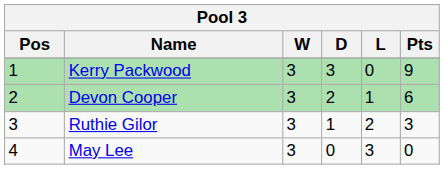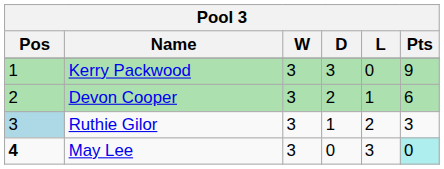Ruthie Gilor | Pos: no background -> lightblue background
May Lee | Pos: normal -> bold
May Lee | Pts: no background -> paleturquoise background
